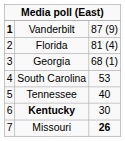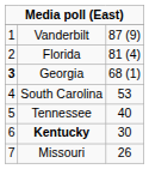Vanderbilt | column 1: bold -> normal
Georgia | column 1: normal -> bold
Missouri | column 3: bold -> normal
